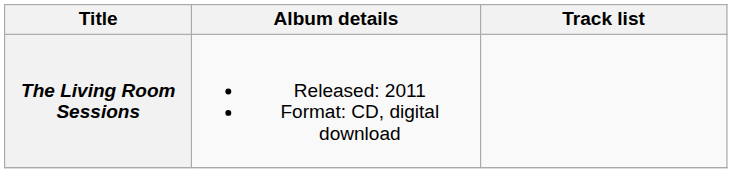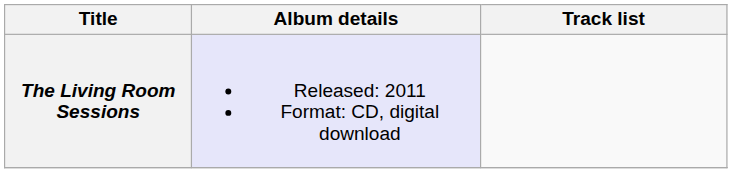The Living Room Sessions | Album details: no background -> lavender background
